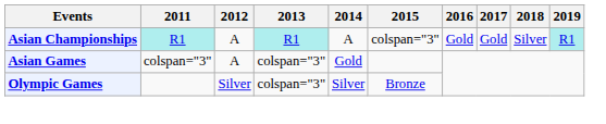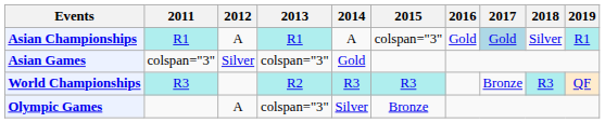Asian Championships | 2017: no background -> lightblue background
Asian Games | 2012: A -> Silver
+ row: World Championships | R3 | R2 | R3 | R3 | Bronze | R3 | QF
Olympic Games | 2012: Silver -> A
